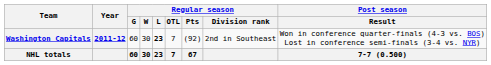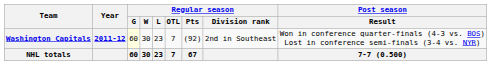Washington Capitals | Regular season / G: no background -> lightyellow background
Washington Capitals | Regular season / L: bold -> normal
